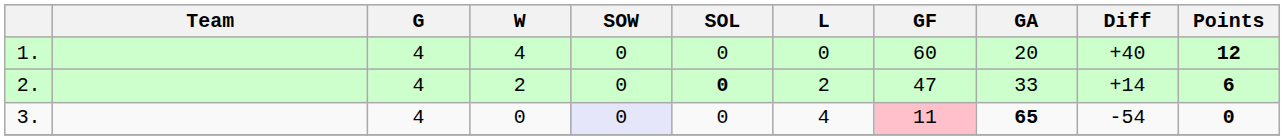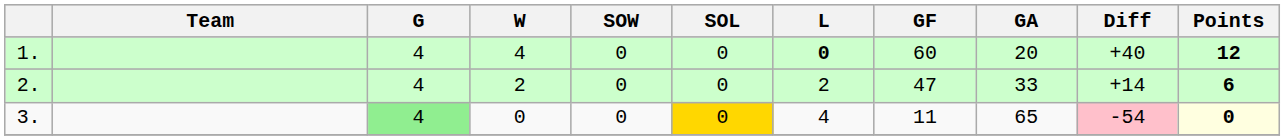1. | L: normal -> bold
2. | SOL: bold -> normal
3. | G: no background -> lightgreen background
3. | SOW: lavender background -> no background
3. | SOL: no background -> gold background
3. | GF: pink background -> no background
3. | GA: bold -> normal
3. | Diff: no background -> pink background
3. | Points: no background -> lightyellow background
